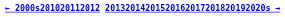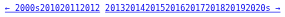row 1 | column 1: bold -> normal
